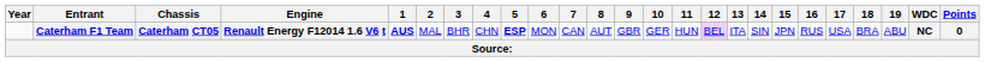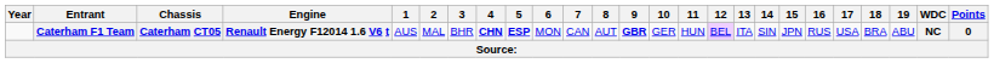Caterham F1 Team | 1: bold -> normal
Caterham F1 Team | 4: normal -> bold
Caterham F1 Team | 9: normal -> bold
